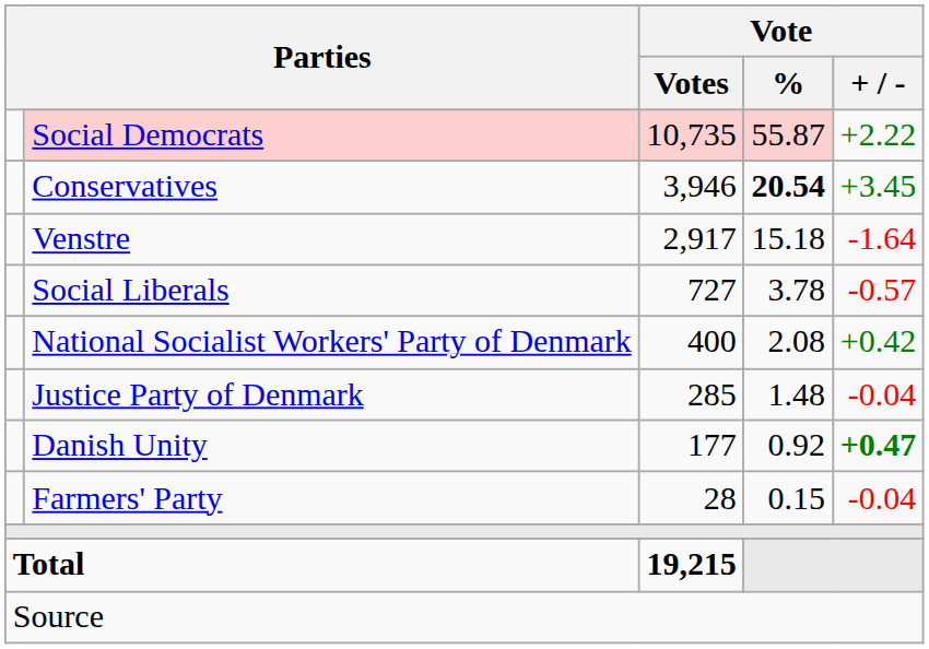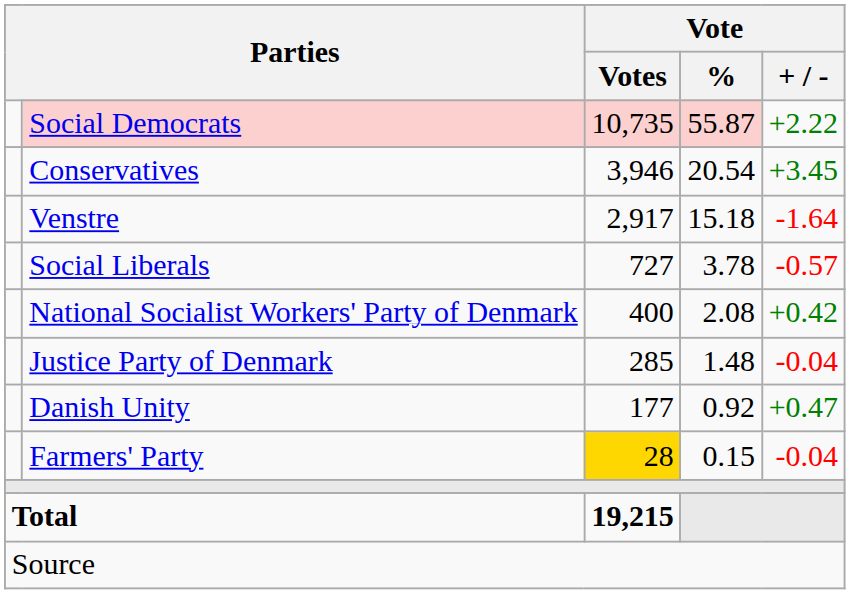Conservatives | Vote / %: bold -> normal
Danish Unity | Vote / + / -: bold -> normal
Farmers' Party | Vote / Votes: no background -> gold background
